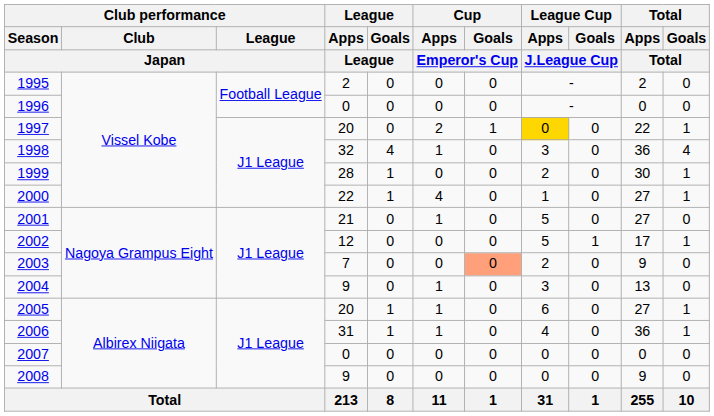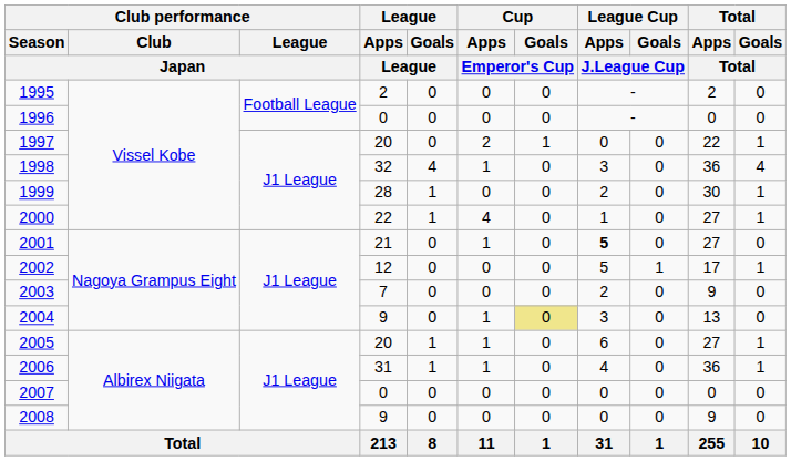1997 | League Cup / Apps / J.League Cup: gold background -> no background
2001 | League Cup / Apps / J.League Cup: normal -> bold
2003 | Cup / Goals / Emperor's Cup: lightsalmon background -> no background
2004 | Cup / Goals / Emperor's Cup: no background -> khaki background
